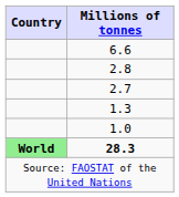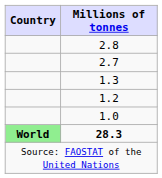- row: 6.6
+ row: 1.2
